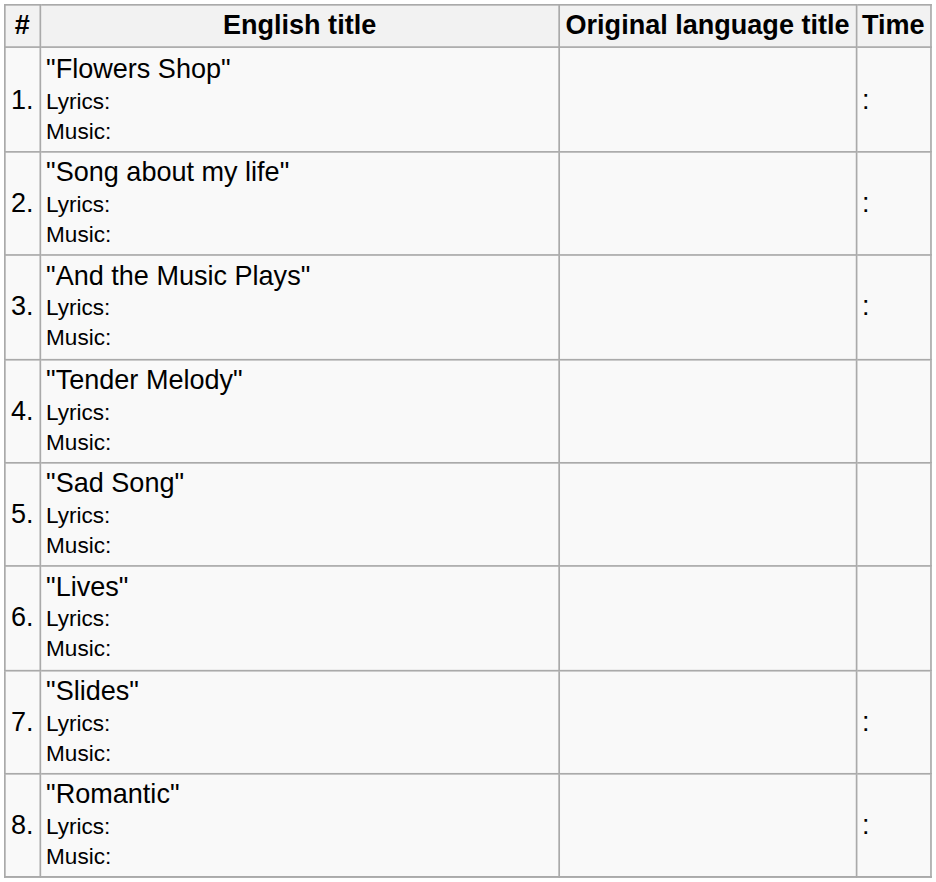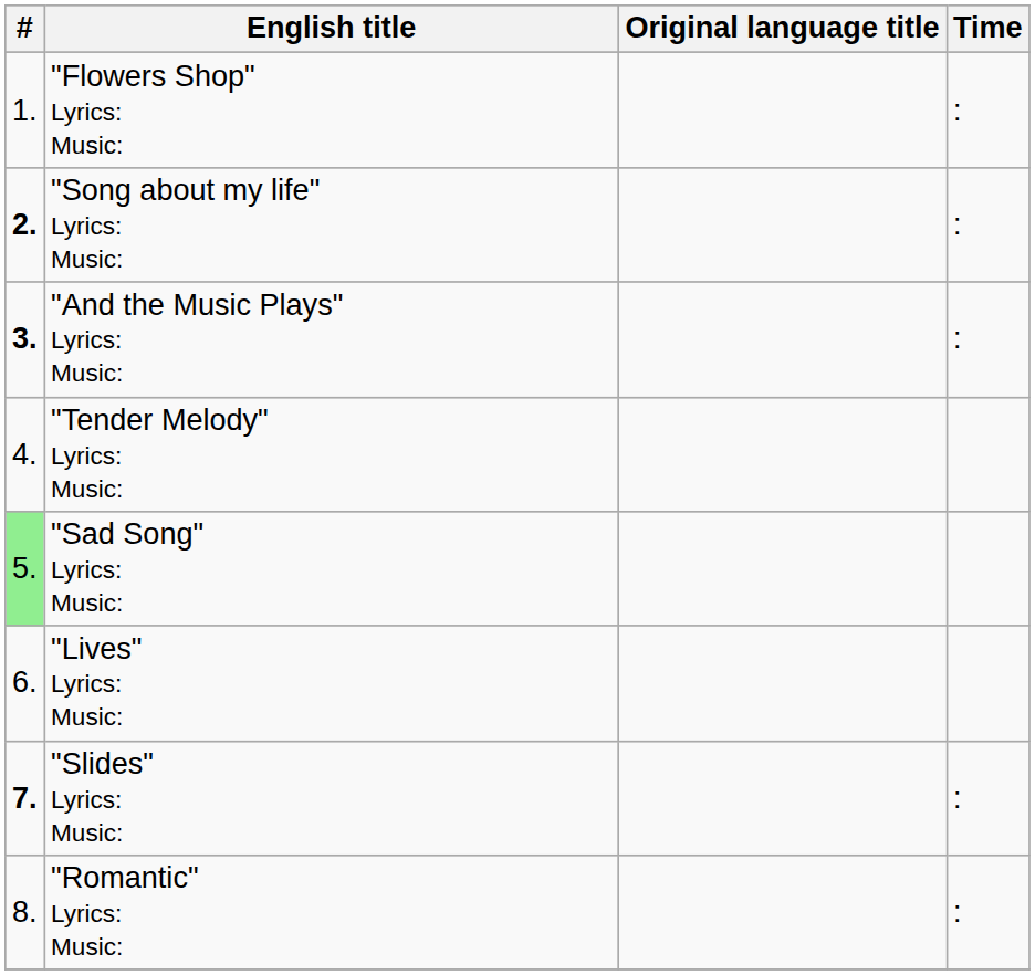"Song about my life" Lyrics: Music: | #: normal -> bold
"And the Music Plays" Lyrics: Music: | #: normal -> bold
"Sad Song" Lyrics: Music: | #: no background -> lightgreen background
"Slides" Lyrics: Music: | #: normal -> bold
